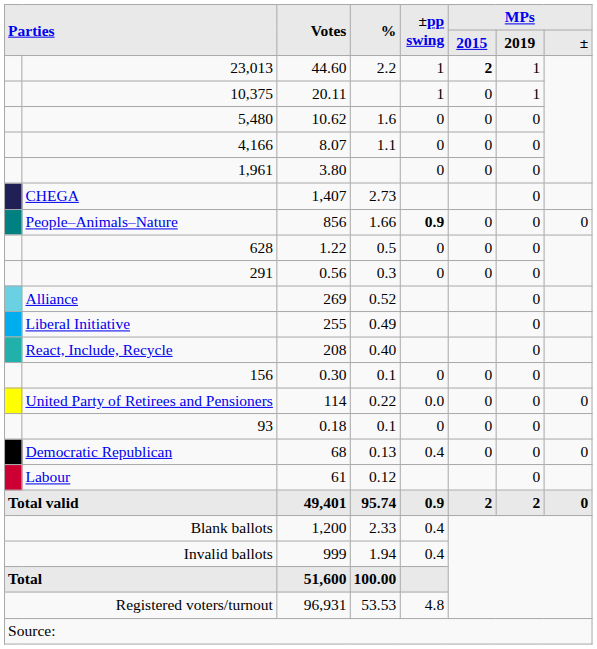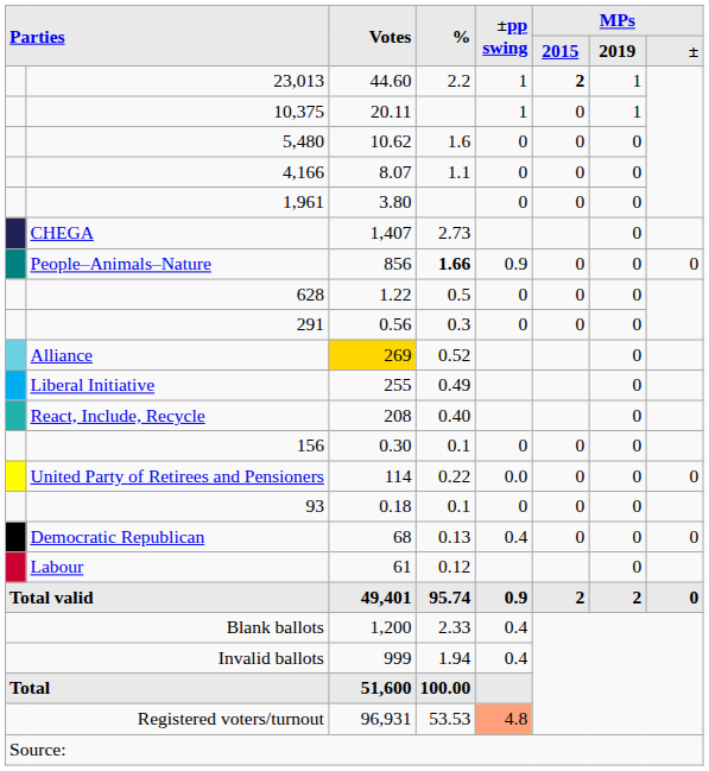People–Animals–Nature | %: normal -> bold
People–Animals–Nature | ±pp swing: bold -> normal
Alliance | Votes: no background -> gold background
Registered voters/turnout | ±pp swing: no background -> lightsalmon background
